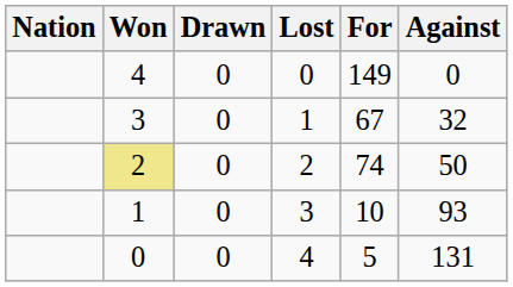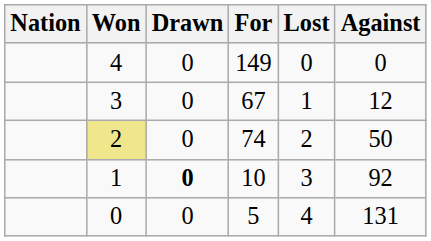columns swapped: Lost <-> For
row 3 | Against: 32 -> 12
row 5 | Drawn: normal -> bold
row 5 | Against: 93 -> 92
